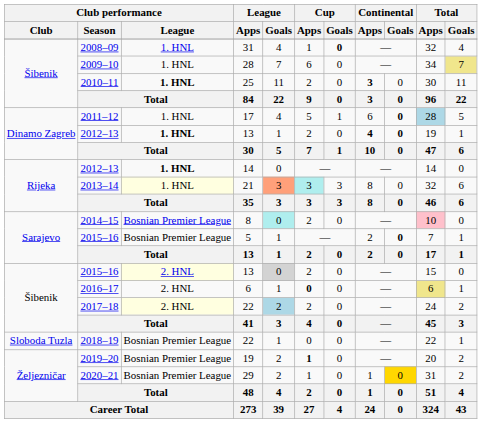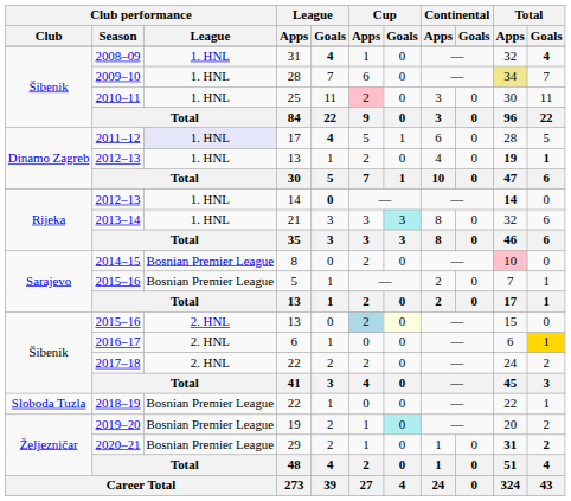2008–09 | League / Goals: normal -> bold
2008–09 | Cup / Goals: bold -> normal
2008–09 | Total / Goals: normal -> bold
2009–10 | Total / Apps: no background -> khaki background
2009–10 | Total / Goals: khaki background -> no background
2010–11 | Club performance / League: bold -> normal
2010–11 | Cup / Apps: no background -> pink background
2010–11 | Continental / Apps: bold -> normal
2011–12 | Club performance / League: no background -> lavender background
2011–12 | League / Goals: normal -> bold
2011–12 | Continental / Goals: bold -> normal
2011–12 | Total / Apps: lightblue background -> no background
2012–13 / 13 | Club performance / League: bold -> normal
2012–13 / 13 | Continental / Apps: bold -> normal
2012–13 / 13 | Continental / Goals: bold -> normal
2012–13 / 13 | Total / Apps: normal -> bold
2012–13 / 13 | Total / Goals: normal -> bold
2012–13 / 14 | Club performance / League: bold -> normal
2012–13 / 14 | League / Goals: normal -> bold
2012–13 / 14 | Total / Apps: normal -> bold
2013–14 | Club performance / League: lightyellow background -> no background
2013–14 | League / Goals: lightsalmon background -> no background
2013–14 | Cup / Apps: paleturquoise background -> no background
2013–14 | Cup / Goals: no background -> paleturquoise background
2014–15 | League / Goals: paleturquoise background -> no background
2015–16 / 5 | Continental / Goals: bold -> normal
2015–16 / 13 | Club performance / League: lightyellow background -> no background
2015–16 / 13 | League / Goals: lightgrey background -> no background
2015–16 / 13 | Cup / Apps: no background -> lightblue background
2015–16 / 13 | Cup / Goals: no background -> lightyellow background
2016–17 | Cup / Apps: bold -> normal
2016–17 | Total / Apps: khaki background -> no background
2016–17 | Total / Goals: no background -> gold background
2017–18 | Club performance / League: lightyellow background -> no background
2017–18 | League / Goals: lightblue background -> no background
2019–20 | Cup / Apps: bold -> normal
2019–20 | Cup / Goals: no background -> paleturquoise background
2020–21 | Continental / Goals: gold background -> no background
2020–21 | Total / Apps: normal -> bold
2020–21 | Total / Goals: normal -> bold
